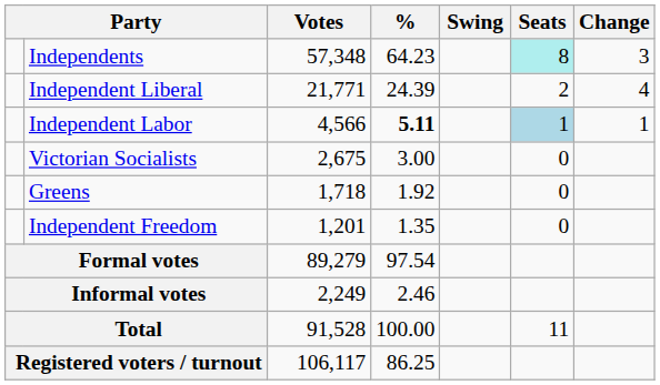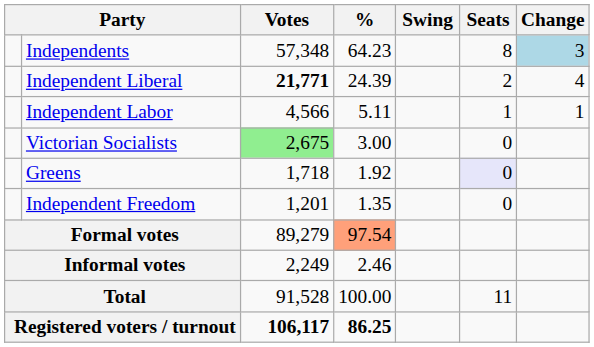Independents | Seats: paleturquoise background -> no background
Independents | Change: no background -> lightblue background
Independent Liberal | Votes: normal -> bold
Independent Labor | %: bold -> normal
Independent Labor | Seats: lightblue background -> no background
Victorian Socialists | Votes: no background -> lightgreen background
Greens | Seats: no background -> lavender background
Formal votes | %: no background -> lightsalmon background
Registered voters / turnout | Votes: normal -> bold
Registered voters / turnout | %: normal -> bold
